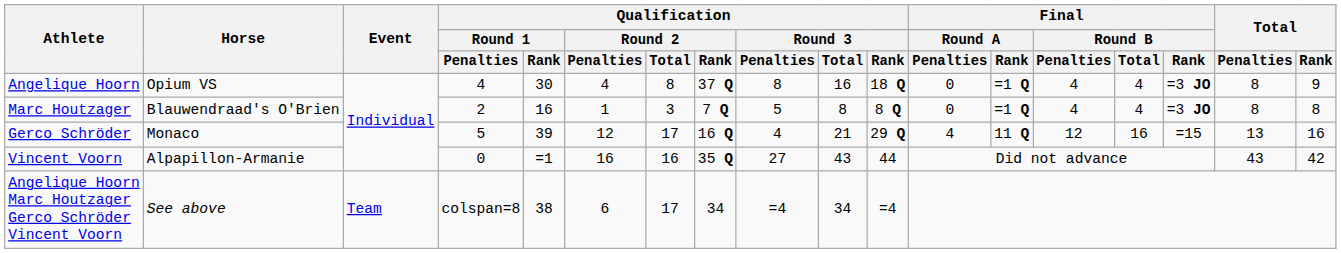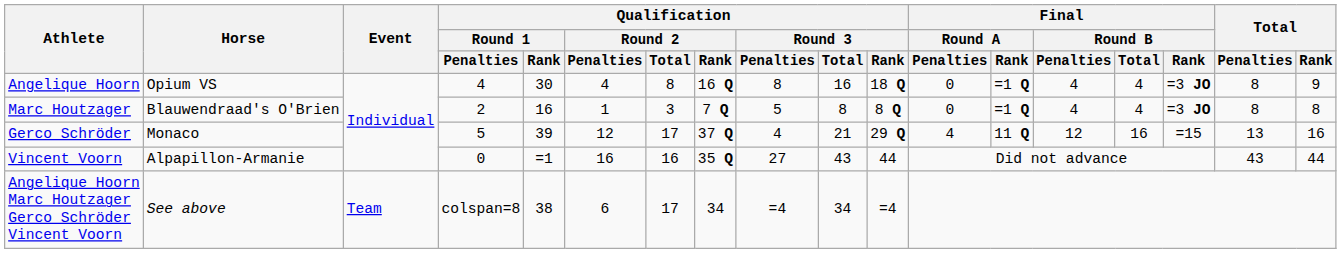Angelique Hoorn | Qualification / Round 2 / Rank: 37 Q -> 16 Q
Gerco Schröder | Qualification / Round 2 / Rank: 16 Q -> 37 Q
Vincent Voorn | Total / Rank: 42 -> 44
